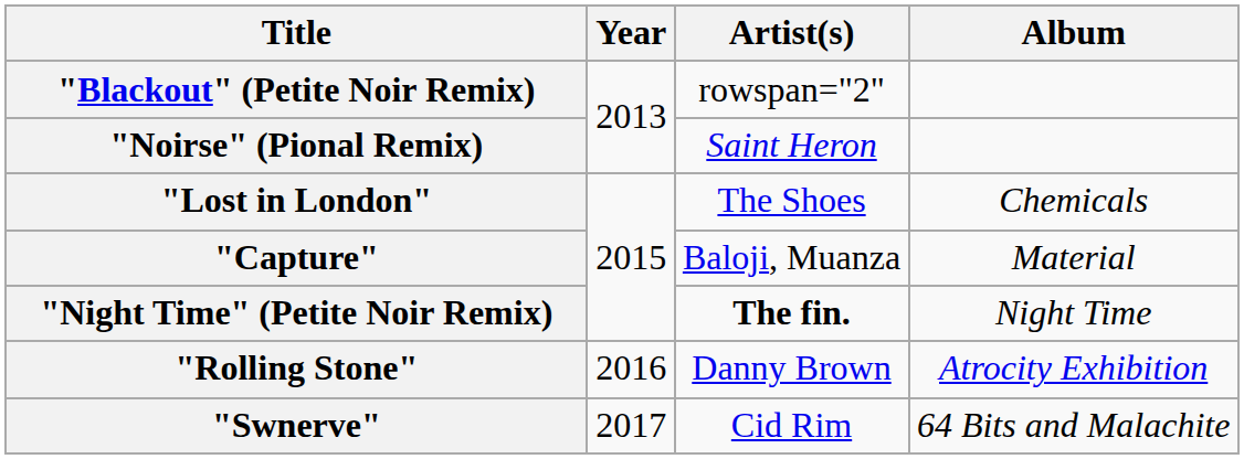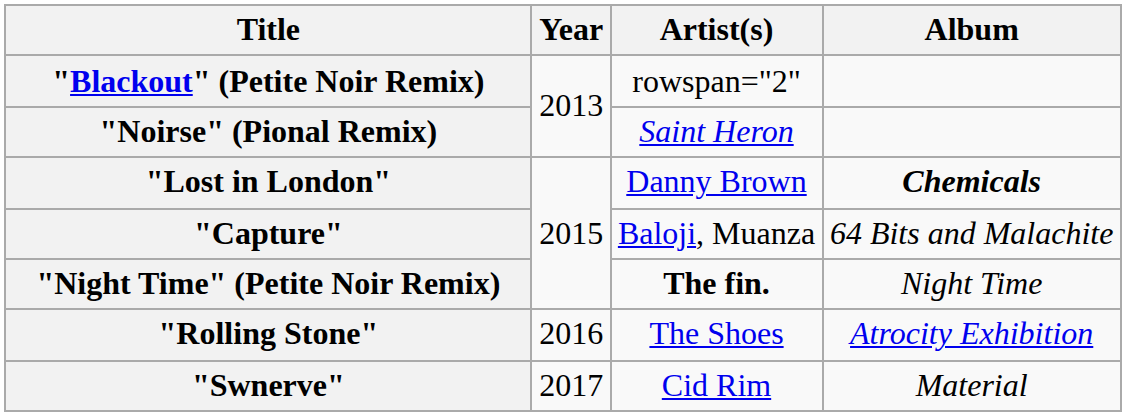"Lost in London" | Artist(s): The Shoes -> Danny Brown
"Lost in London" | Album: normal -> bold
"Capture" | Album: Material -> 64 Bits and Malachite
"Rolling Stone" | Artist(s): Danny Brown -> The Shoes
"Swnerve" | Album: 64 Bits and Malachite -> Material
